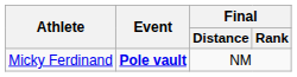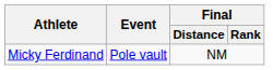Micky Ferdinand | Event: bold -> normal
